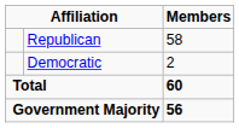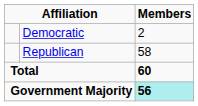rows swapped: Democratic <-> Republican
Government Majority | Members: no background -> paleturquoise background
